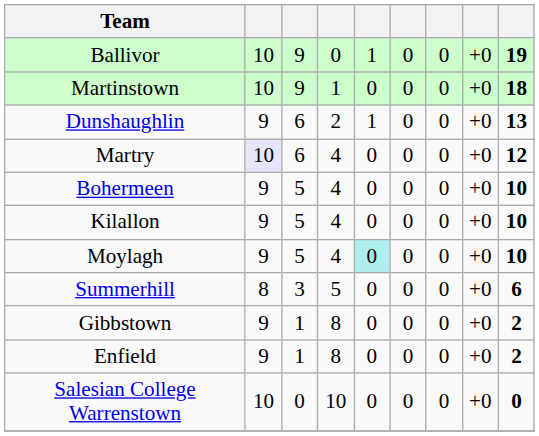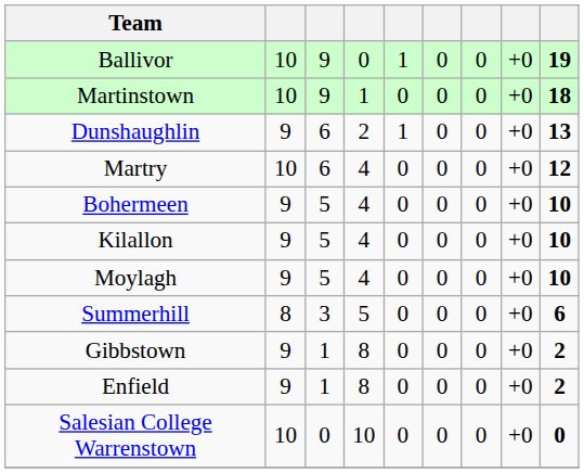Martry | column 2: lavender background -> no background
Moylagh | column 5: paleturquoise background -> no background
